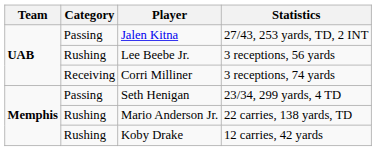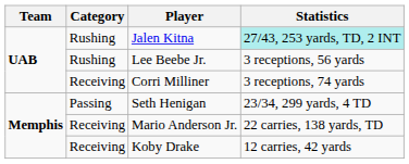Jalen Kitna | Category: Passing -> Rushing
Jalen Kitna | Statistics: no background -> paleturquoise background
Mario Anderson Jr. | Category: Rushing -> Receiving
Koby Drake | Category: Rushing -> Receiving
